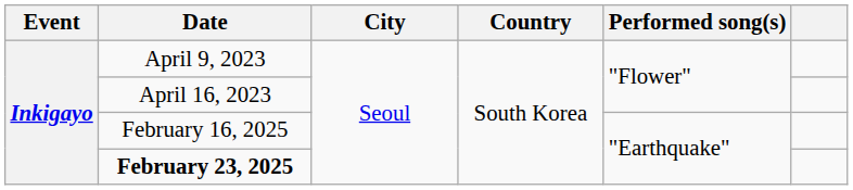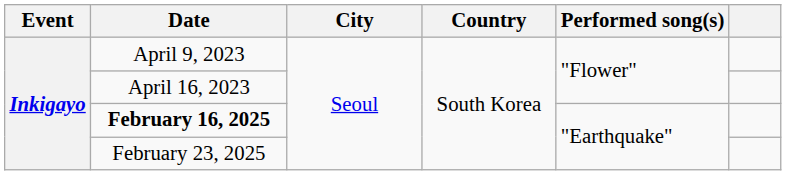February 16, 2025 | Date: normal -> bold
February 23, 2025 | Date: bold -> normal
